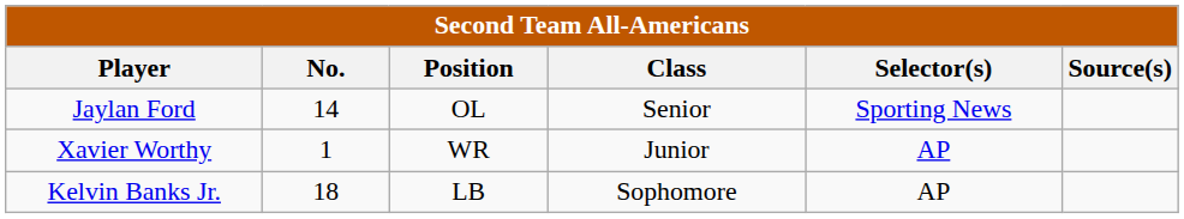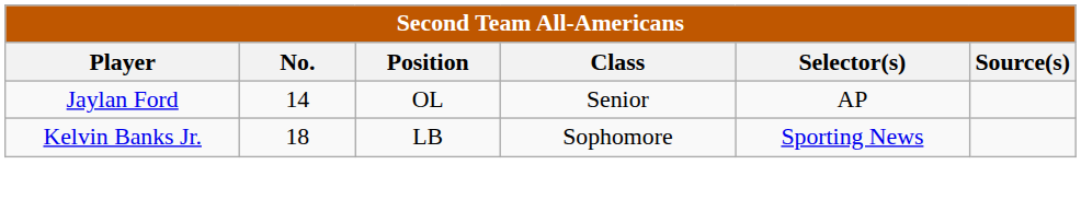Jaylan Ford | Selector(s): Sporting News -> AP
- row: Xavier Worthy | 1 | WR | Junior | AP
Kelvin Banks Jr. | Selector(s): AP -> Sporting News
